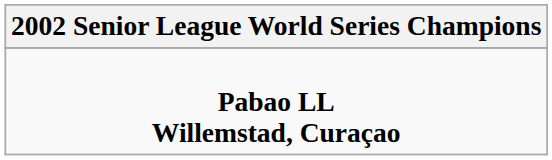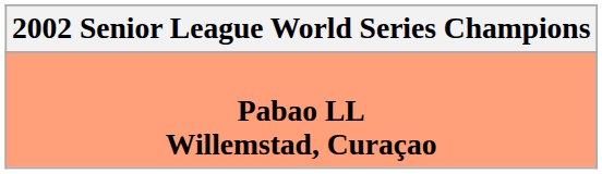row 2 | column 1: no background -> lightsalmon background
